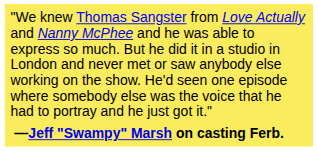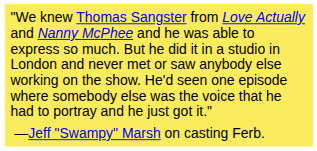row 2 | column 1: bold -> normal
